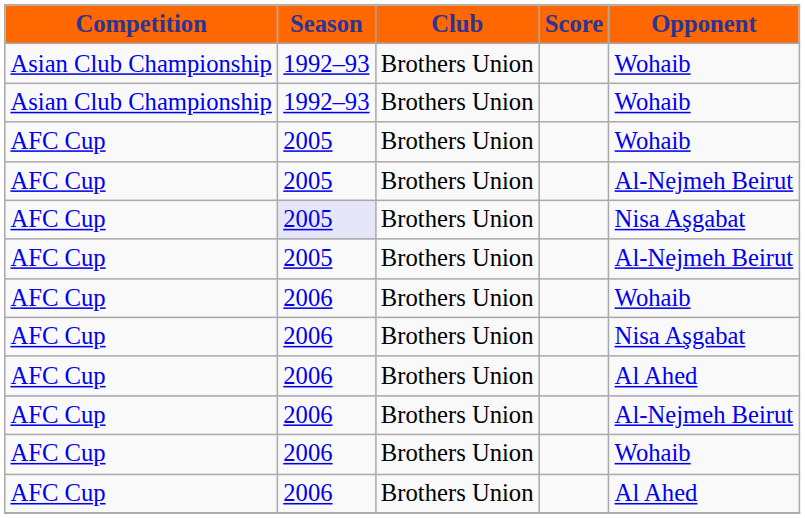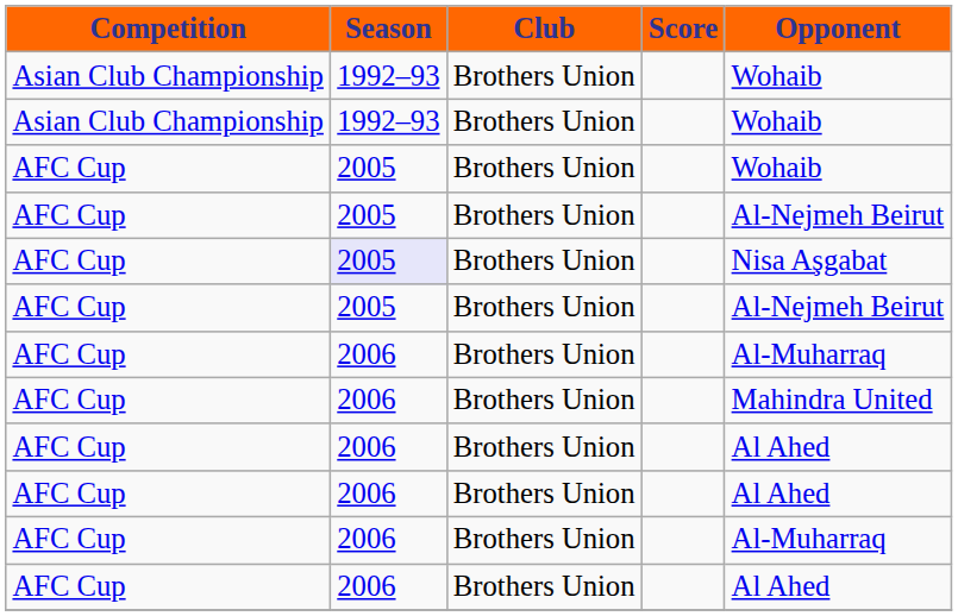row 8 | Opponent: Wohaib -> Al-Muharraq
row 9 | Opponent: Nisa Aşgabat -> Mahindra United
row 11 | Opponent: Al-Nejmeh Beirut -> Al Ahed
row 12 | Opponent: Wohaib -> Al-Muharraq
